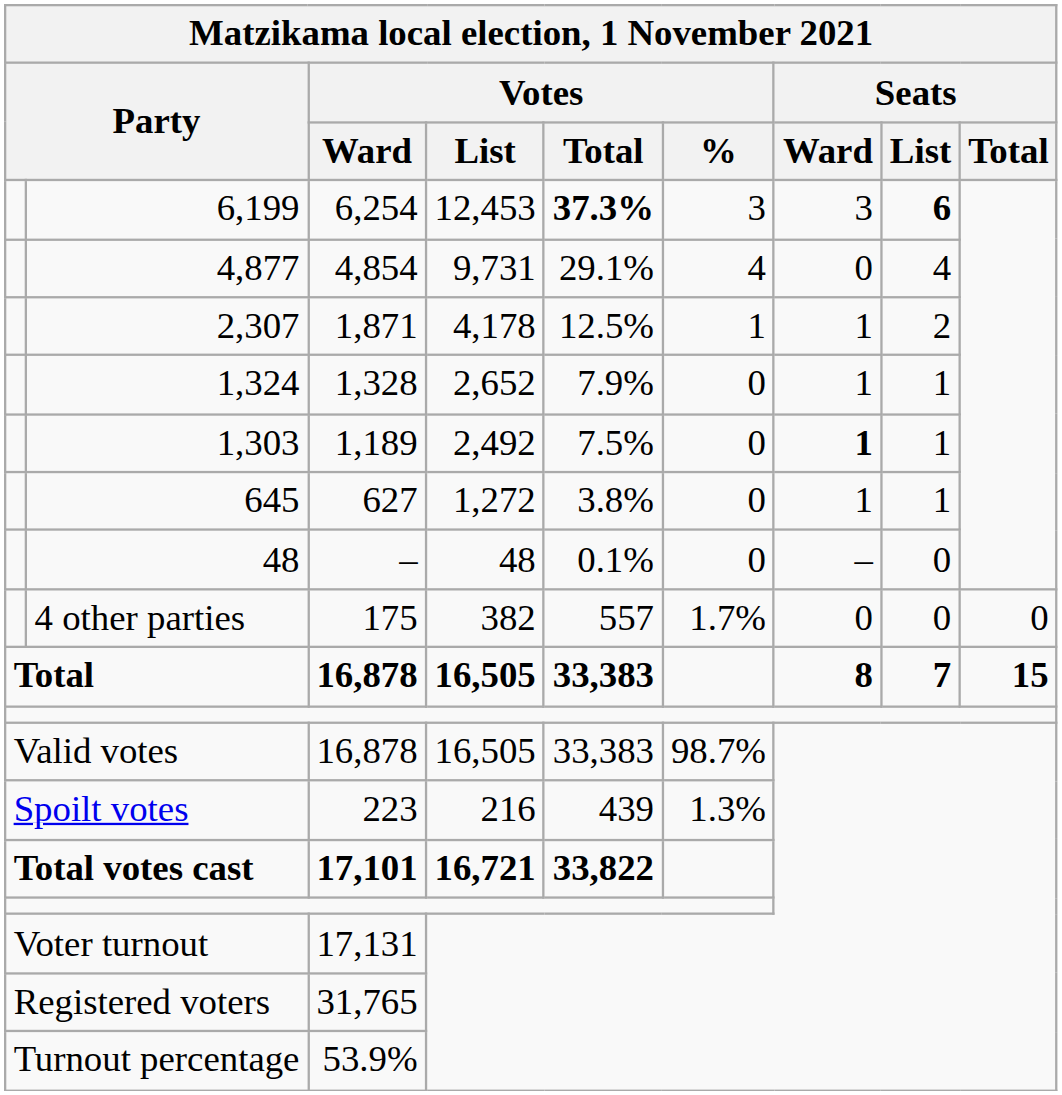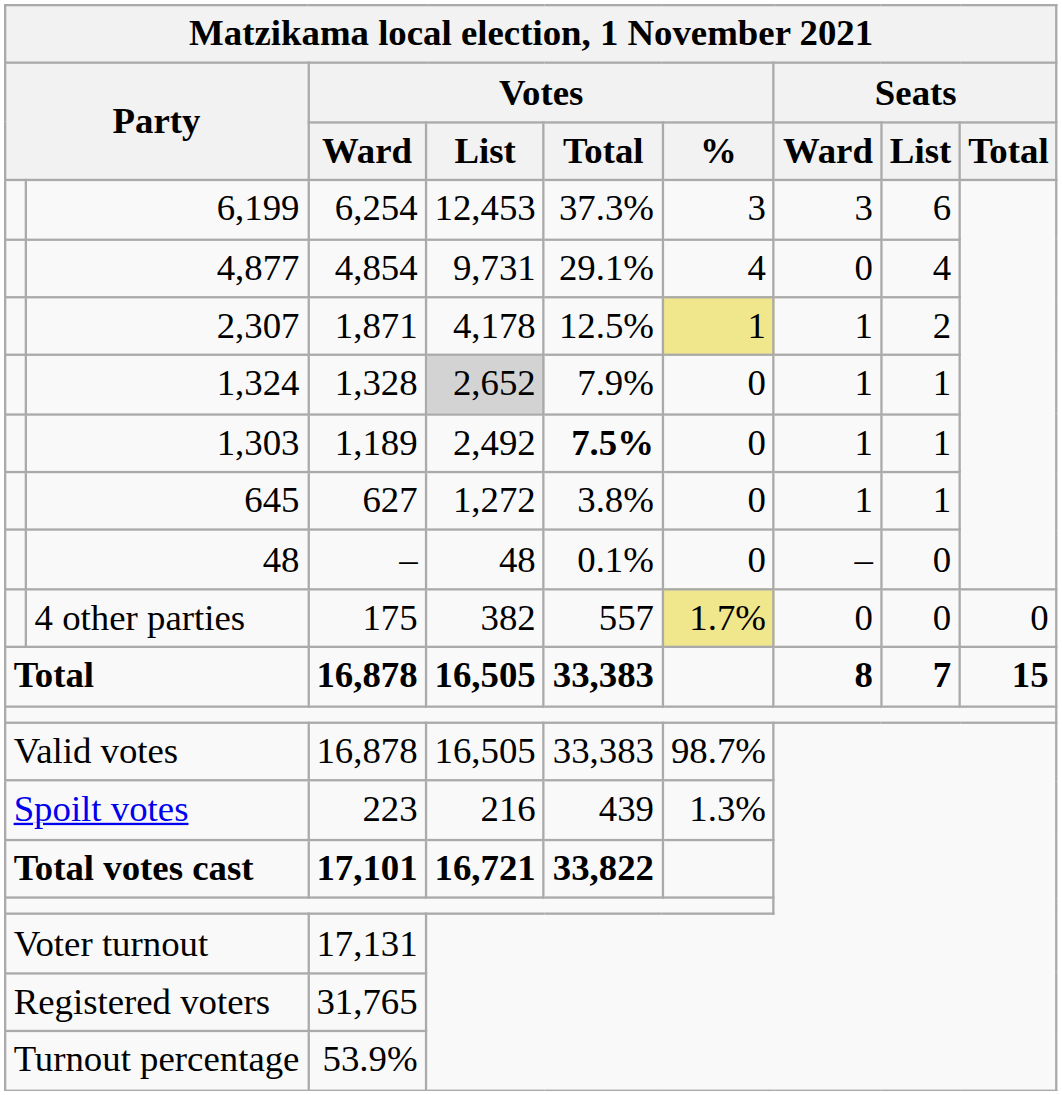6,199 | Votes / Total: bold -> normal
6,199 | Seats / List: bold -> normal
2,307 | Votes / %: no background -> khaki background
1,324 | Votes / List: no background -> lightgrey background
1,303 | Votes / Total: normal -> bold
1,303 | Seats / Ward: bold -> normal
4 other parties | Votes / %: no background -> khaki background
